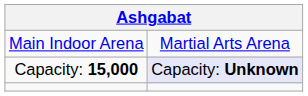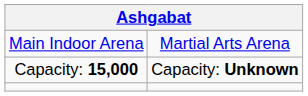Capacity: 15,000 | column 2: lavender background -> no background
